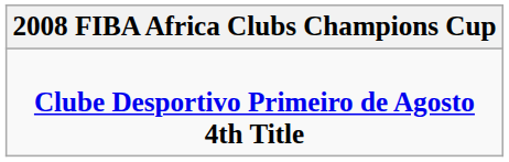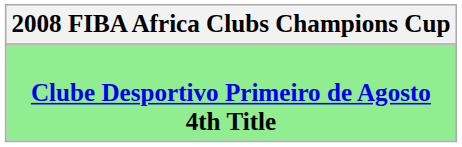row 2 | column 1: no background -> lightgreen background
